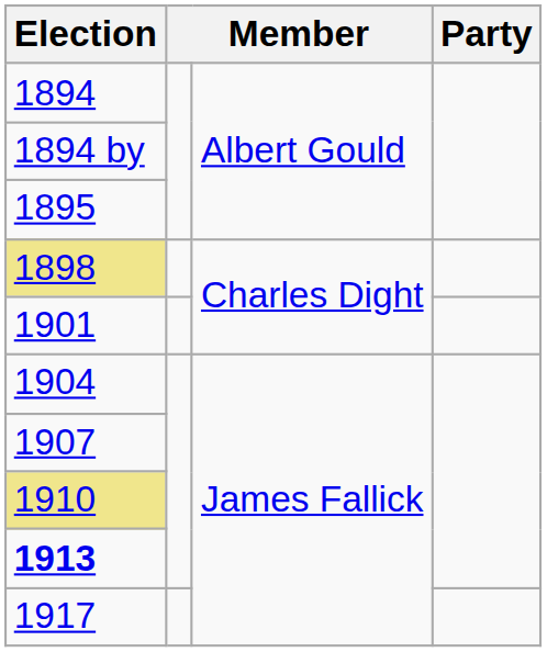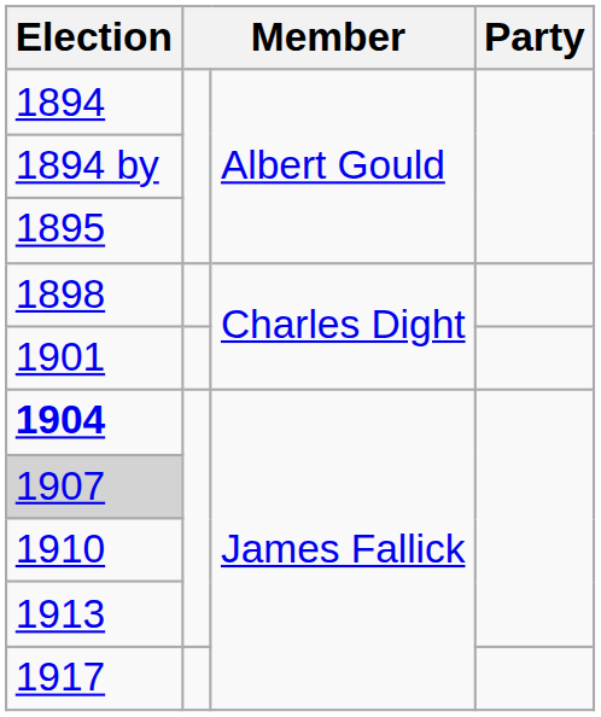1898 | Election: khaki background -> no background
1904 | Election: normal -> bold
1907 | Election: no background -> lightgrey background
1910 | Election: khaki background -> no background
1913 | Election: bold -> normal
